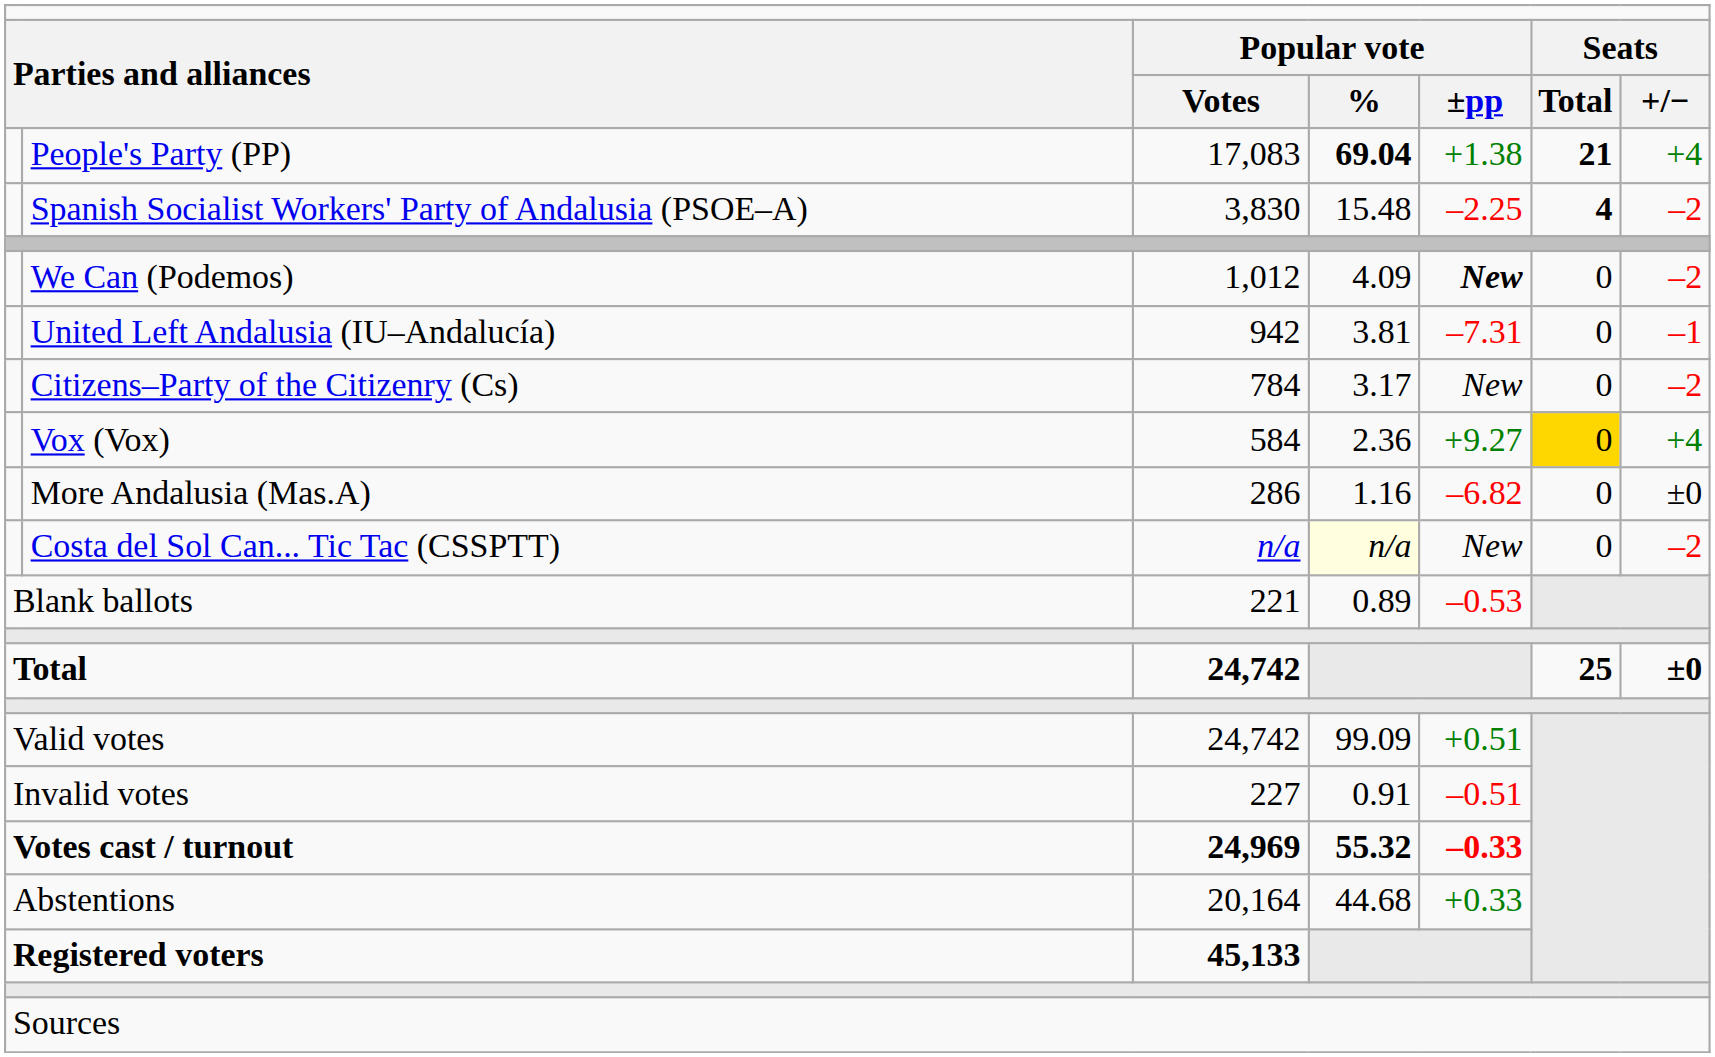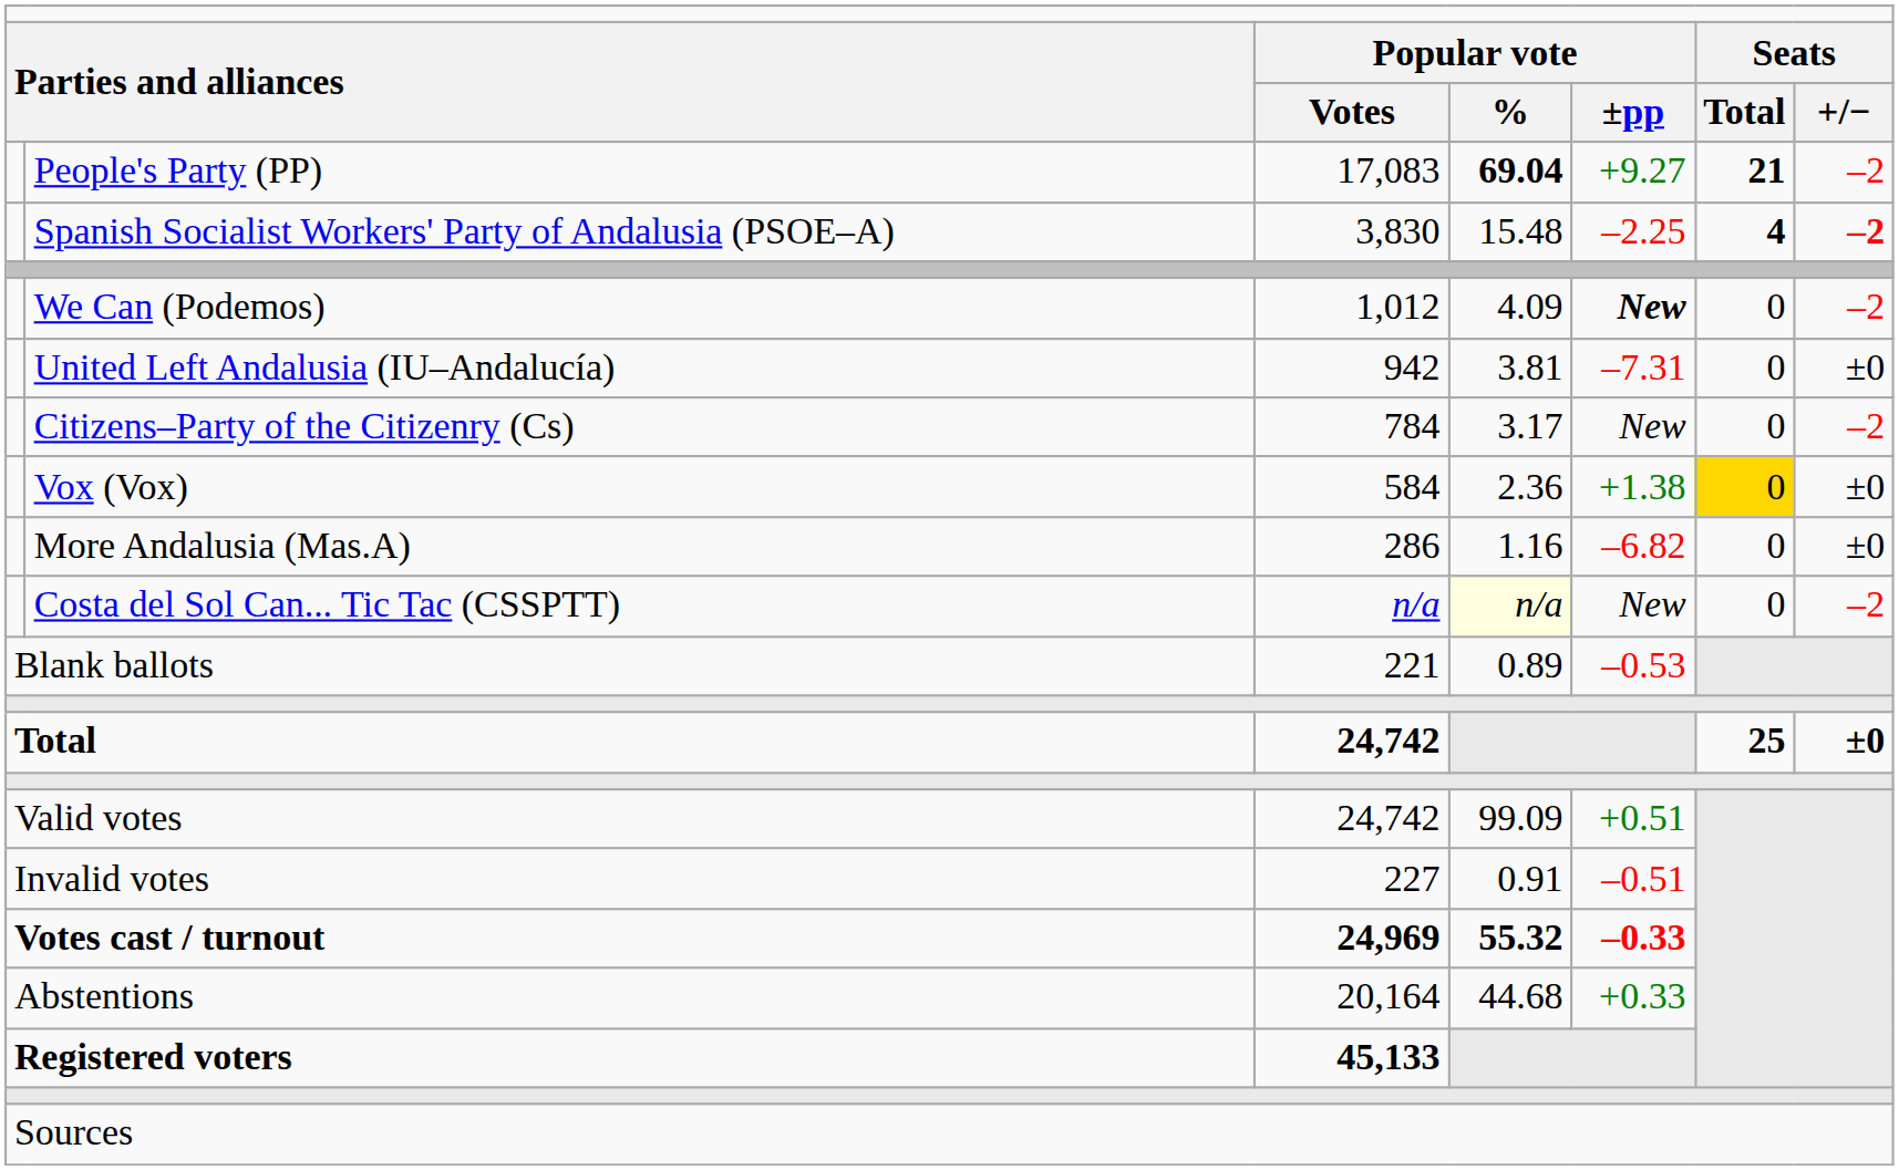People's Party (PP) | column 5: +1.38 -> +9.27
People's Party (PP) | column 7: +4 -> –2
Spanish Socialist Workers' Party of Andalusia (PSOE–A) | column 7: normal -> bold
United Left Andalusia (IU–Andalucía) | column 7: –1 -> ±0
Vox (Vox) | column 5: +9.27 -> +1.38
Vox (Vox) | column 7: +4 -> ±0
